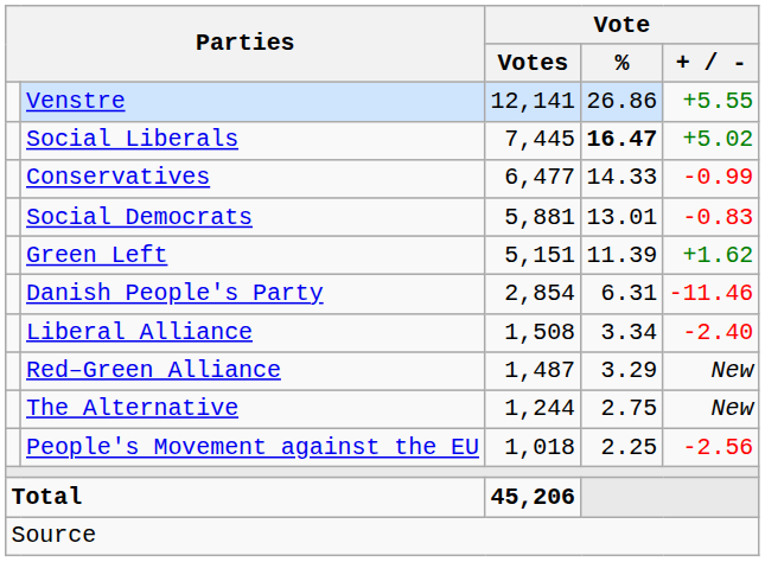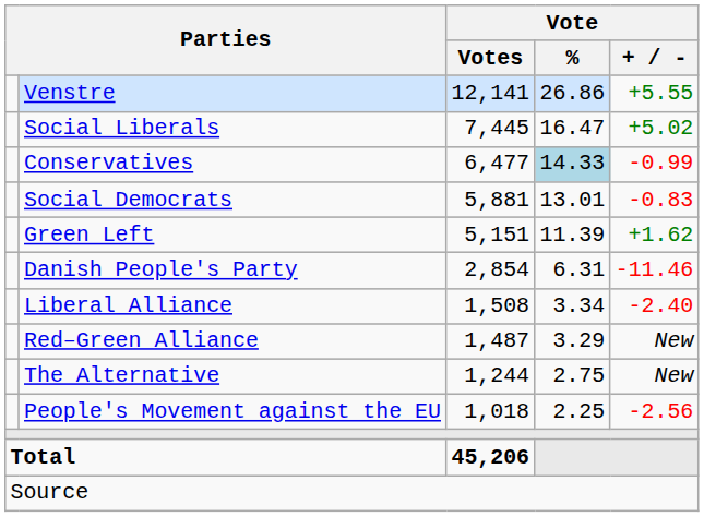Social Liberals | Vote / %: bold -> normal
Conservatives | Vote / %: no background -> lightblue background
